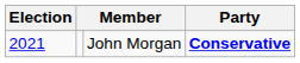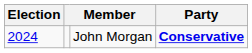John Morgan | Election: 2021 -> 2024
